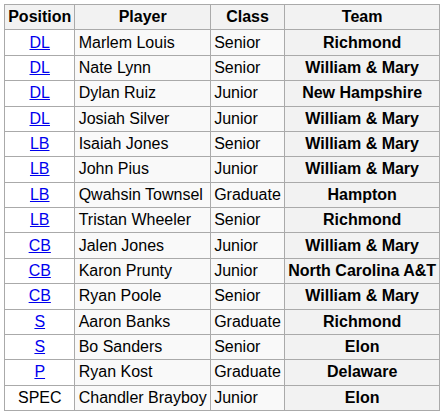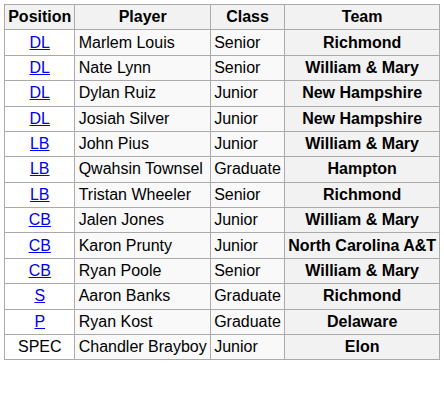Josiah Silver | Team: William & Mary -> New Hampshire
- row: LB | Isaiah Jones | Senior | William & Mary
- row: S | Bo Sanders | Senior | Elon
